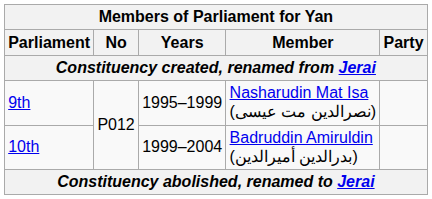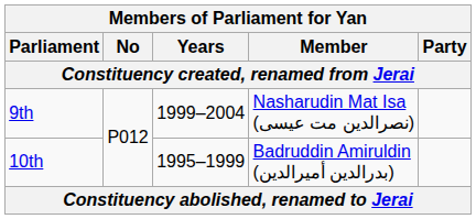9th | Years: 1995–1999 -> 1999–2004
10th | Years: 1999–2004 -> 1995–1999
